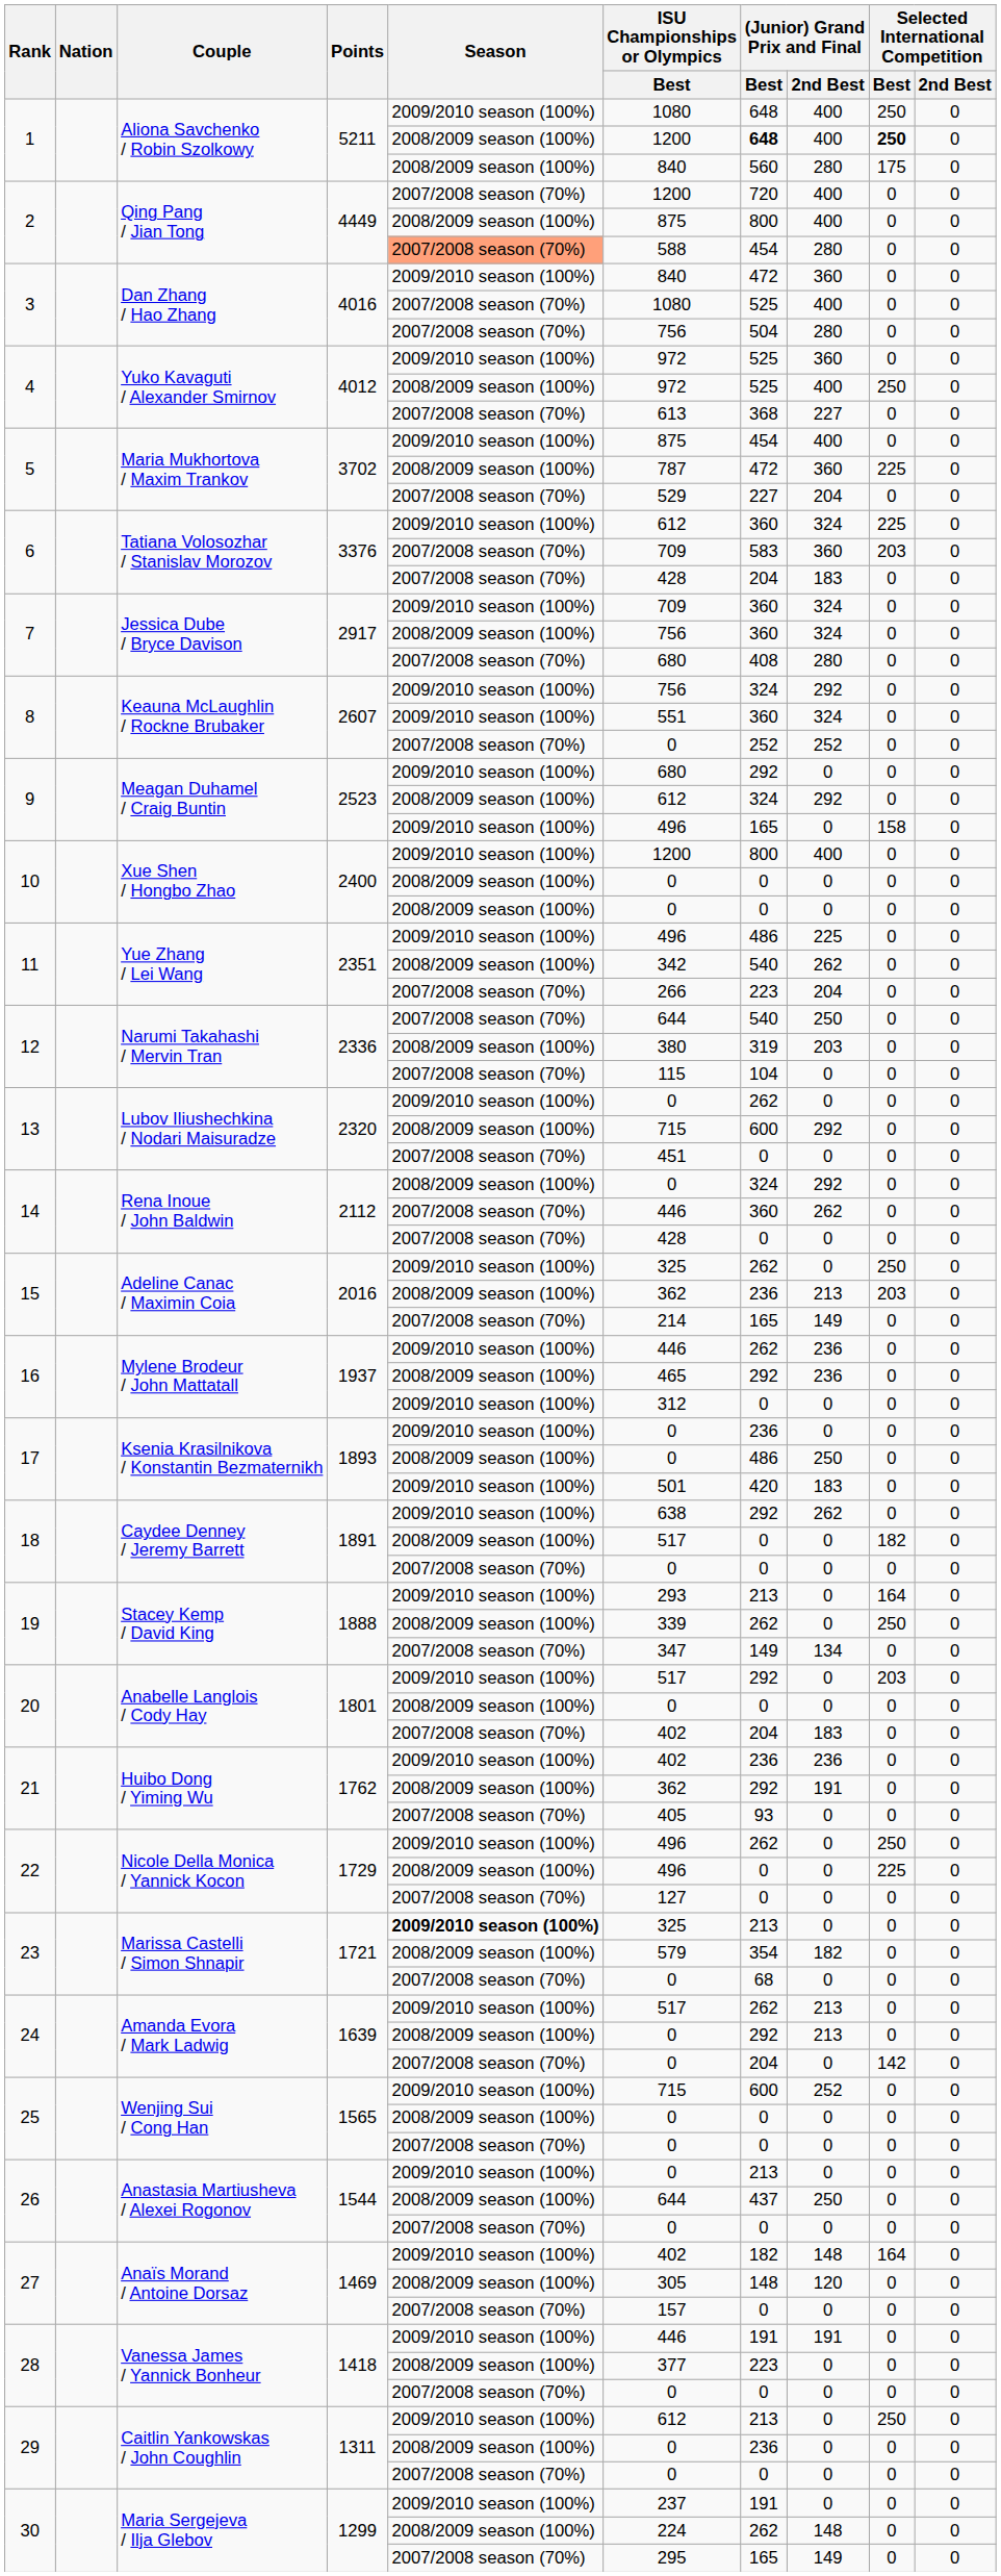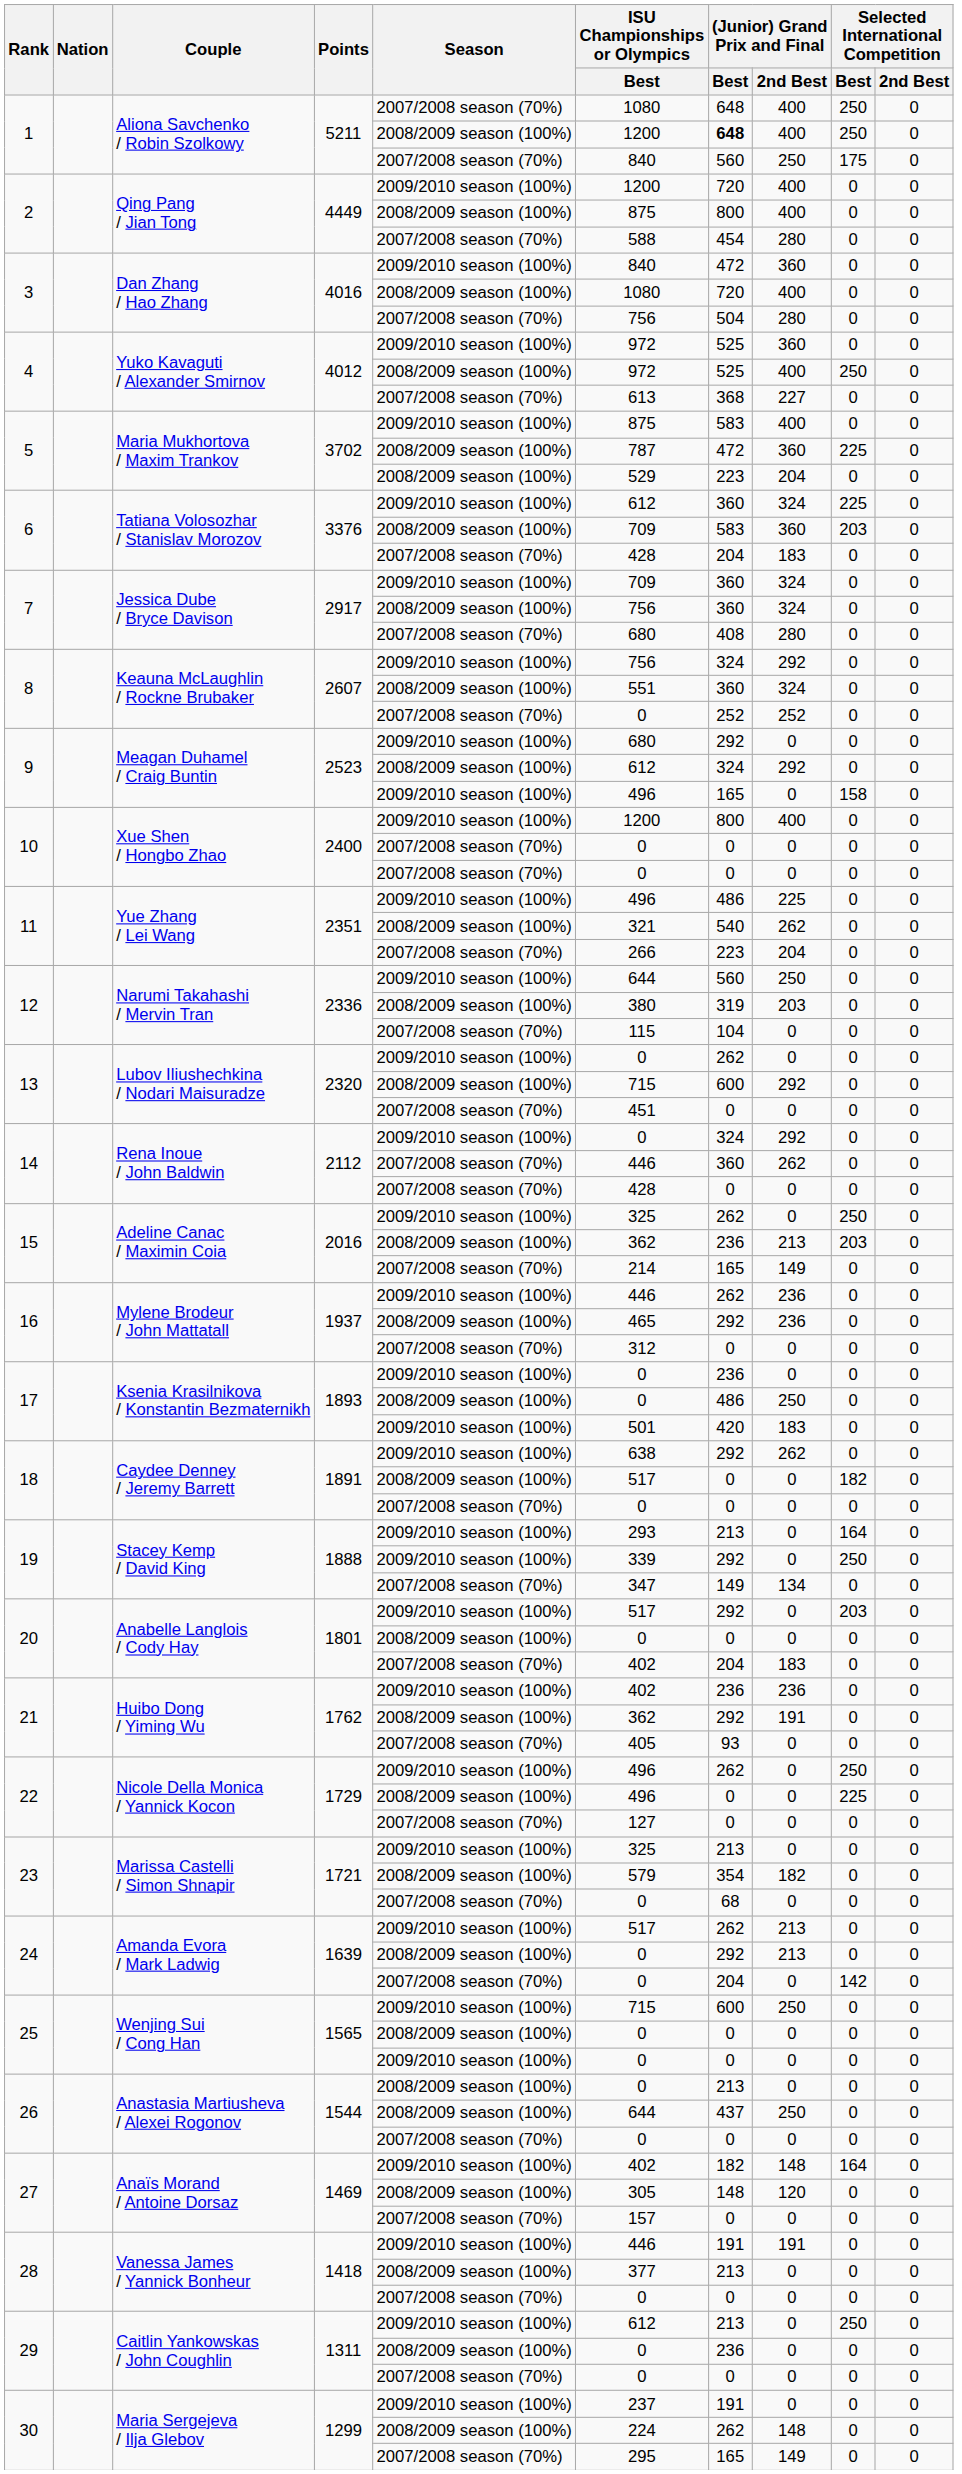row 3 | Season: 2009/2010 season (100%) -> 2007/2008 season (70%)
row 4 | Selected International Competition / Best: bold -> normal
row 5 | Season: 2008/2009 season (100%) -> 2007/2008 season (70%)
row 5 | (Junior) Grand Prix and Final / 2nd Best: 280 -> 250
row 6 | Season: 2007/2008 season (70%) -> 2009/2010 season (100%)
row 8 | Season: lightsalmon background -> no background
row 10 | Season: 2007/2008 season (70%) -> 2008/2009 season (100%)
row 10 | (Junior) Grand Prix and Final / Best: 525 -> 720
row 15 | (Junior) Grand Prix and Final / Best: 454 -> 583
row 17 | Season: 2007/2008 season (70%) -> 2008/2009 season (100%)
row 17 | (Junior) Grand Prix and Final / Best: 227 -> 223
row 19 | Season: 2007/2008 season (70%) -> 2008/2009 season (100%)
row 25 | Season: 2009/2010 season (100%) -> 2008/2009 season (100%)
row 31 | Season: 2008/2009 season (100%) -> 2007/2008 season (70%)
row 32 | Season: 2008/2009 season (100%) -> 2007/2008 season (70%)
row 34 | ISU Championships or Olympics / Best: 342 -> 321
row 36 | Season: 2007/2008 season (70%) -> 2009/2010 season (100%)
row 36 | (Junior) Grand Prix and Final / Best: 540 -> 560
row 42 | Season: 2008/2009 season (100%) -> 2009/2010 season (100%)
row 50 | Season: 2009/2010 season (100%) -> 2007/2008 season (70%)
row 58 | Season: 2008/2009 season (100%) -> 2009/2010 season (100%)
row 58 | (Junior) Grand Prix and Final / Best: 262 -> 292
row 69 | Season: bold -> normal
row 75 | (Junior) Grand Prix and Final / 2nd Best: 252 -> 250
row 77 | Season: 2007/2008 season (70%) -> 2009/2010 season (100%)
row 78 | Season: 2009/2010 season (100%) -> 2008/2009 season (100%)
row 85 | (Junior) Grand Prix and Final / Best: 223 -> 213
